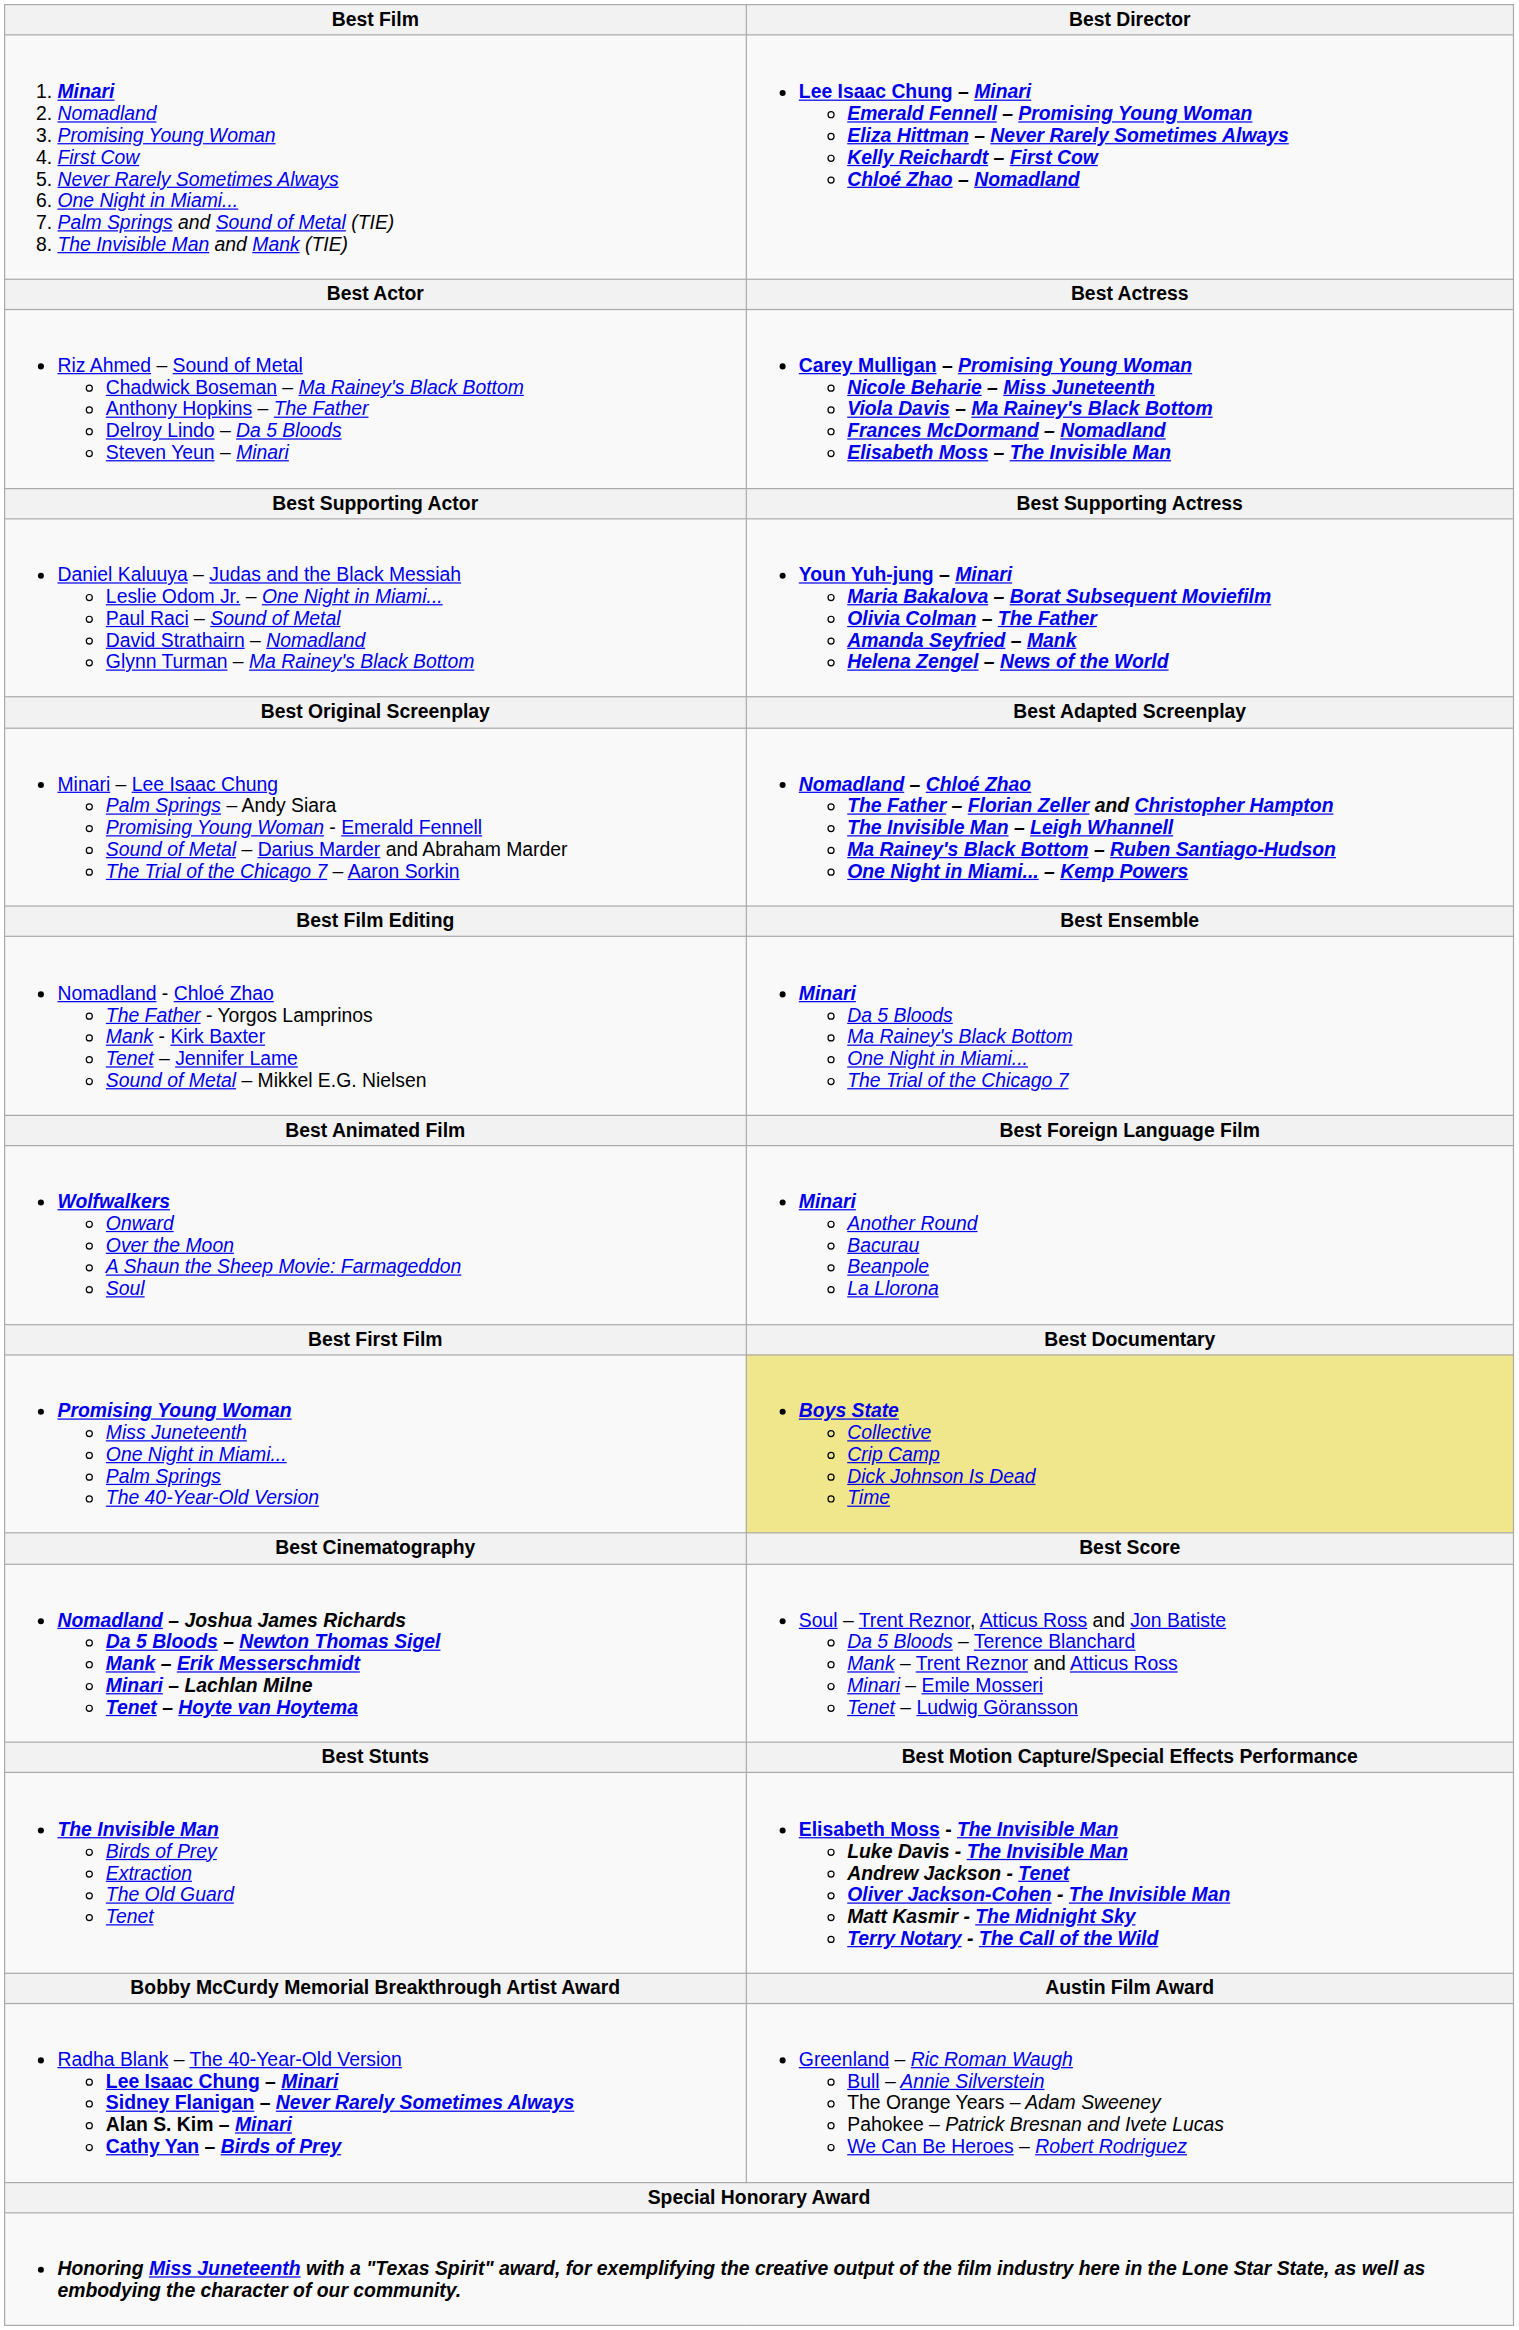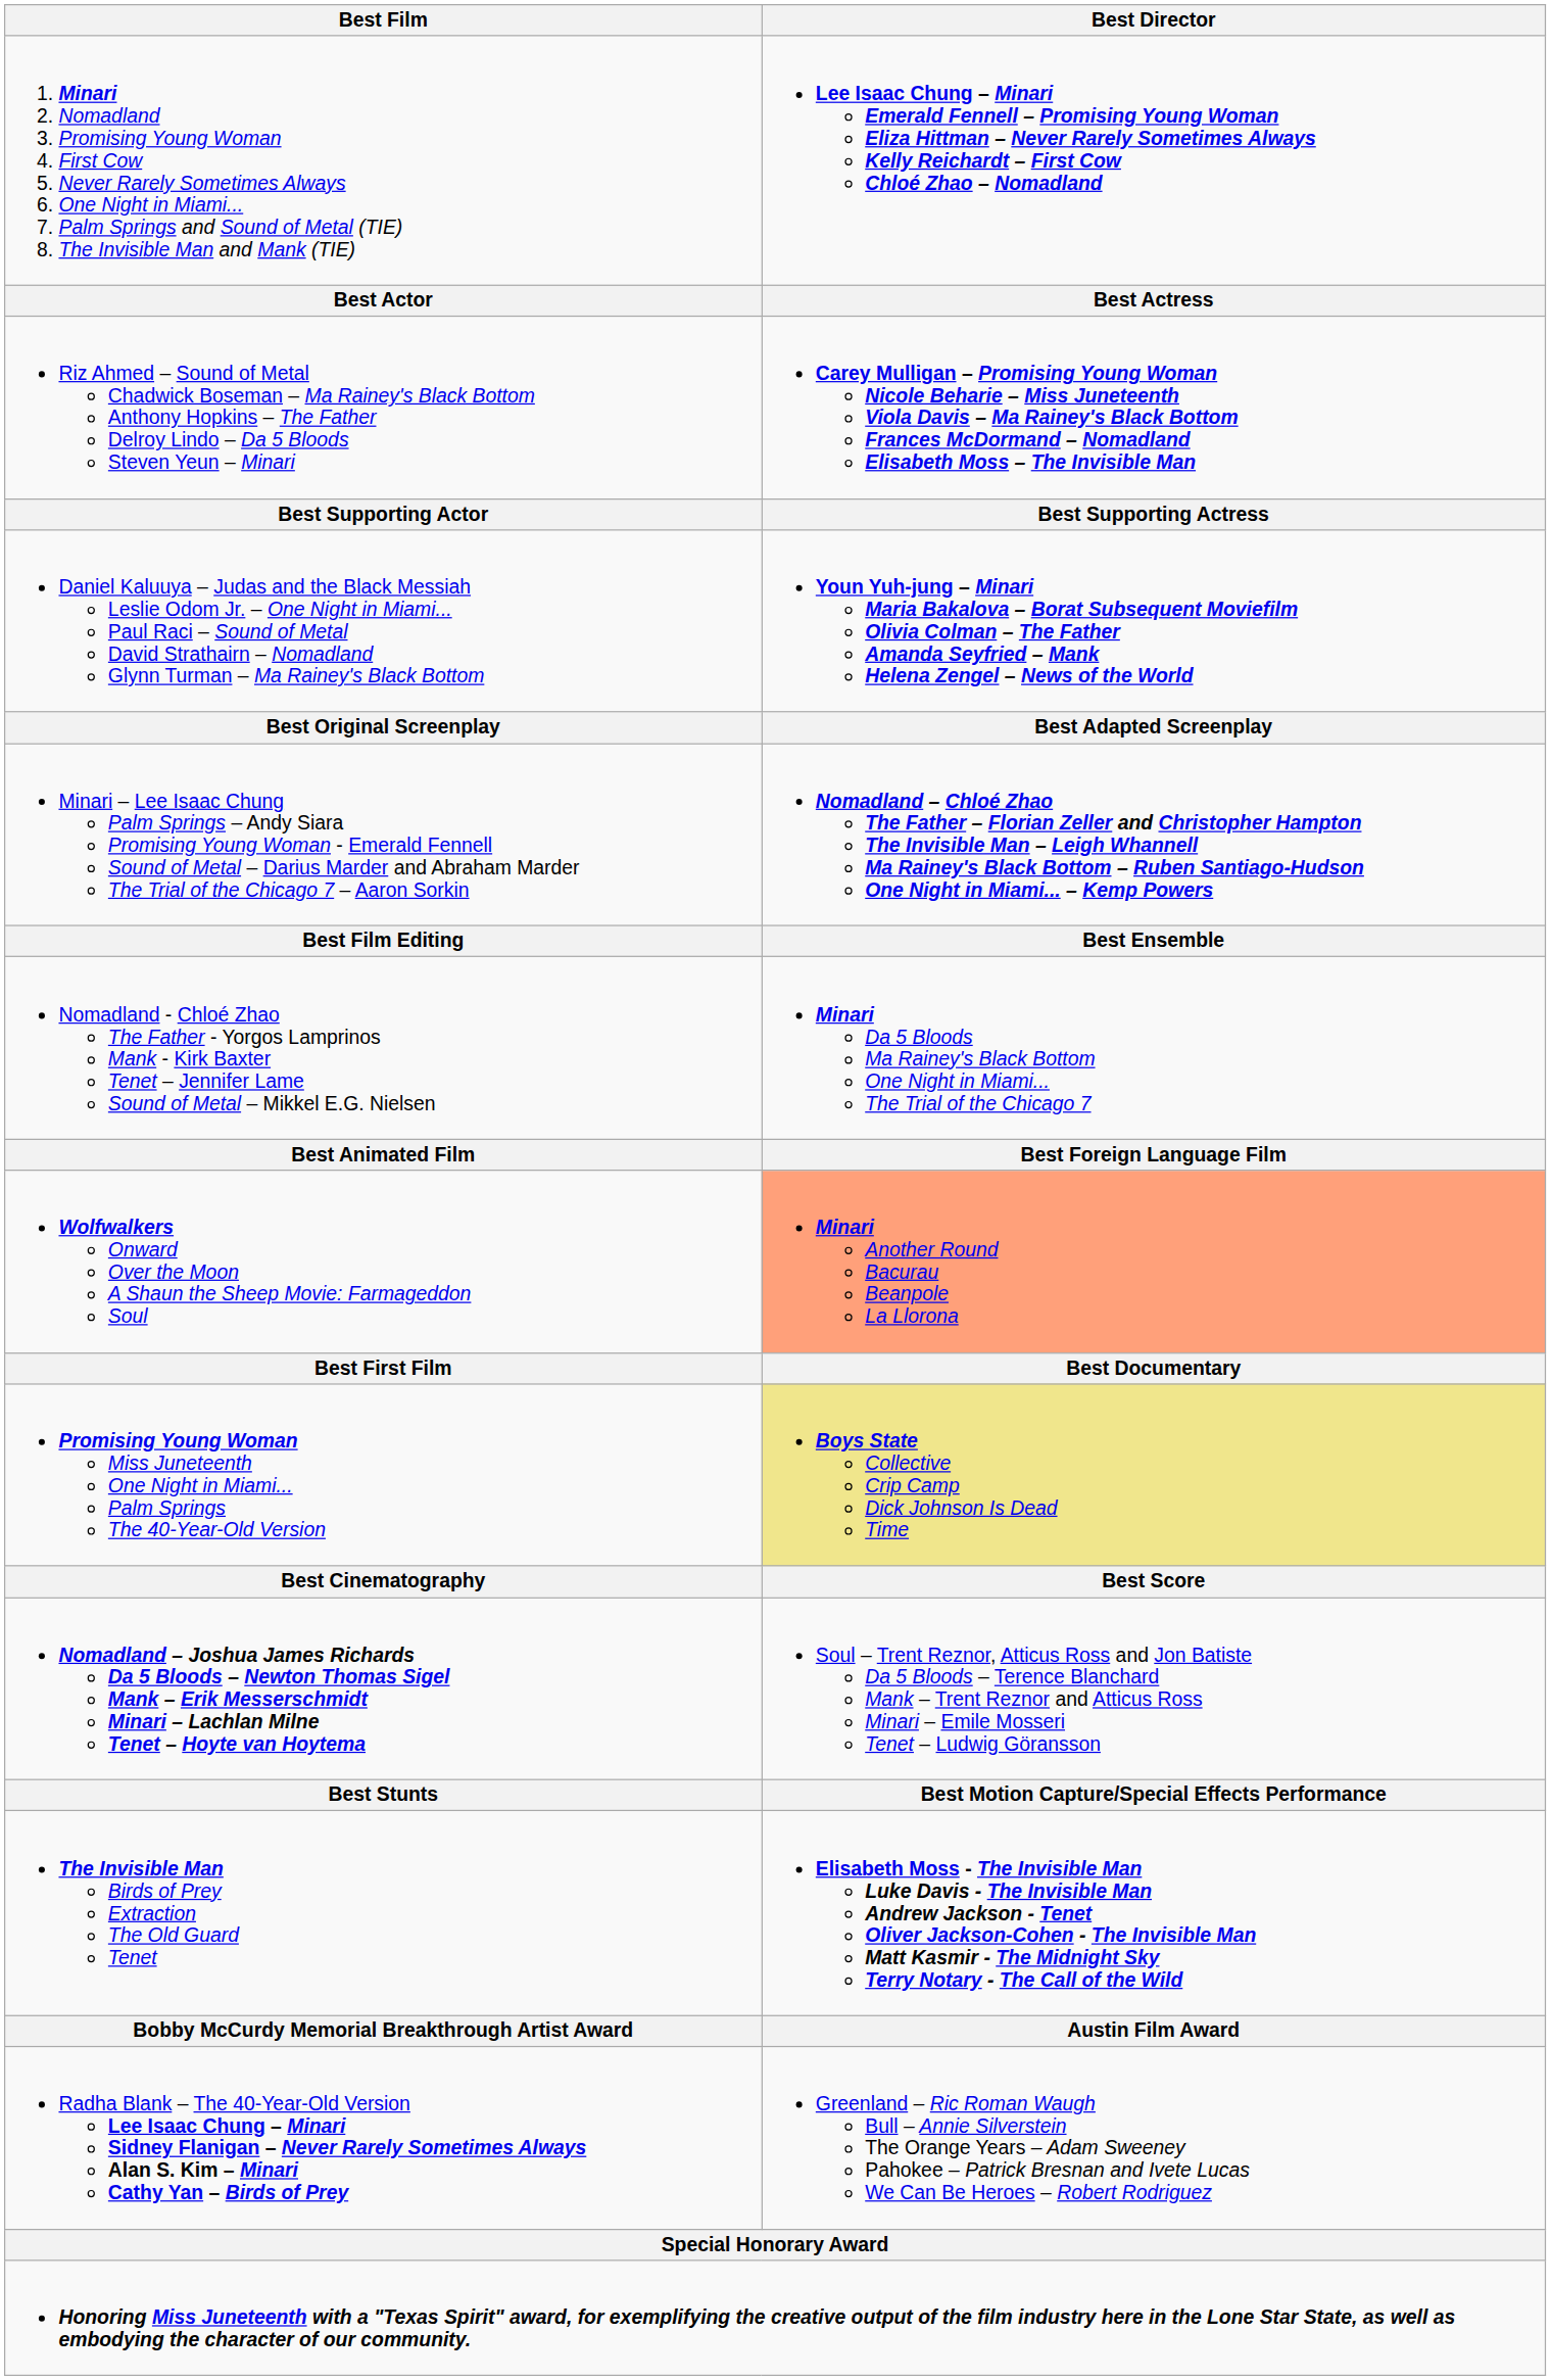row 12 | Best Director: no background -> lightsalmon background
